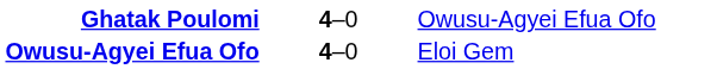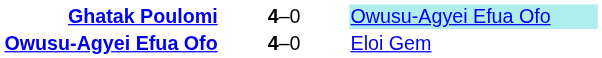Ghatak Poulomi | column 3: no background -> paleturquoise background
